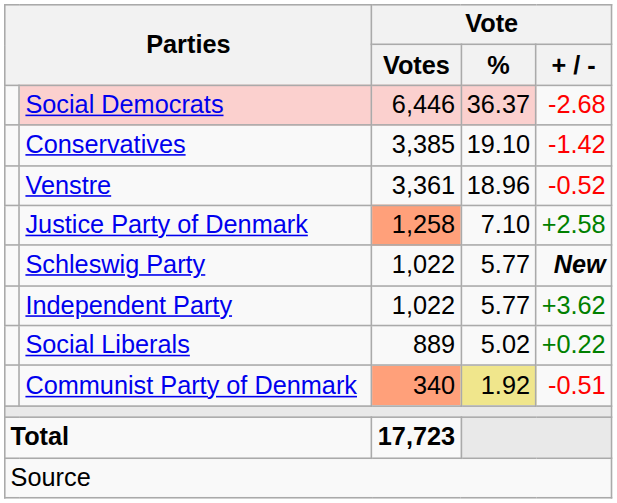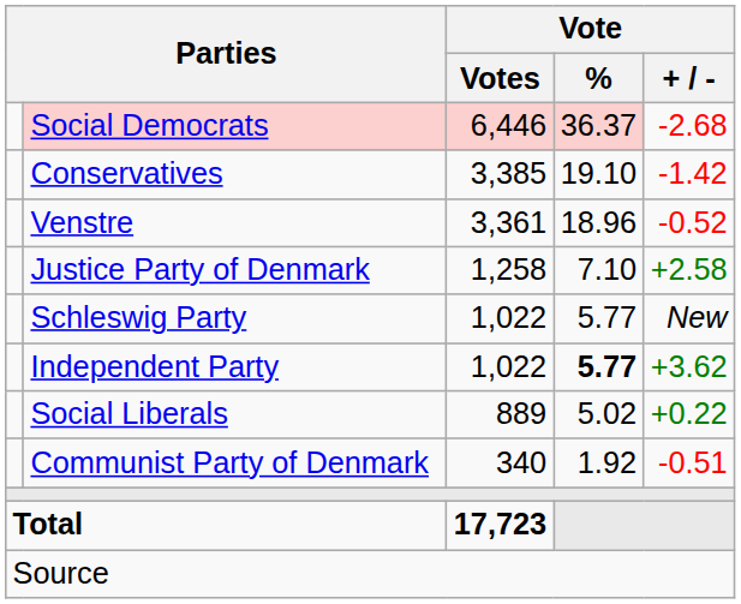Justice Party of Denmark | Vote / Votes: lightsalmon background -> no background
Schleswig Party | Vote / + / -: bold -> normal
Independent Party | Vote / %: normal -> bold
Communist Party of Denmark | Vote / Votes: lightsalmon background -> no background
Communist Party of Denmark | Vote / %: khaki background -> no background
